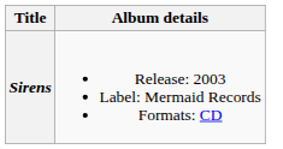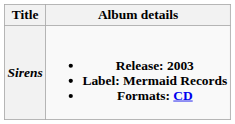Sirens | Album details: normal -> bold
